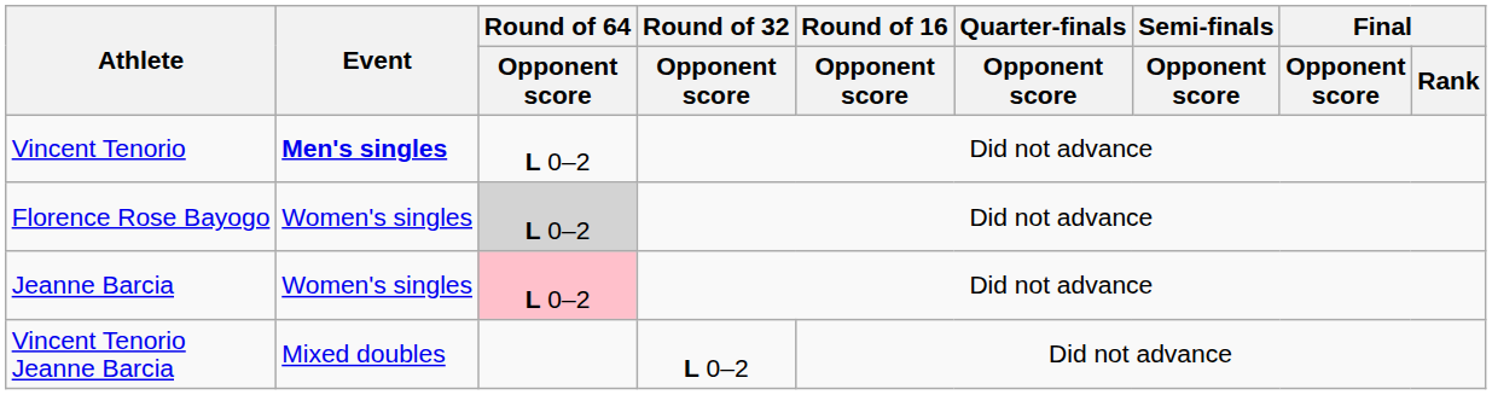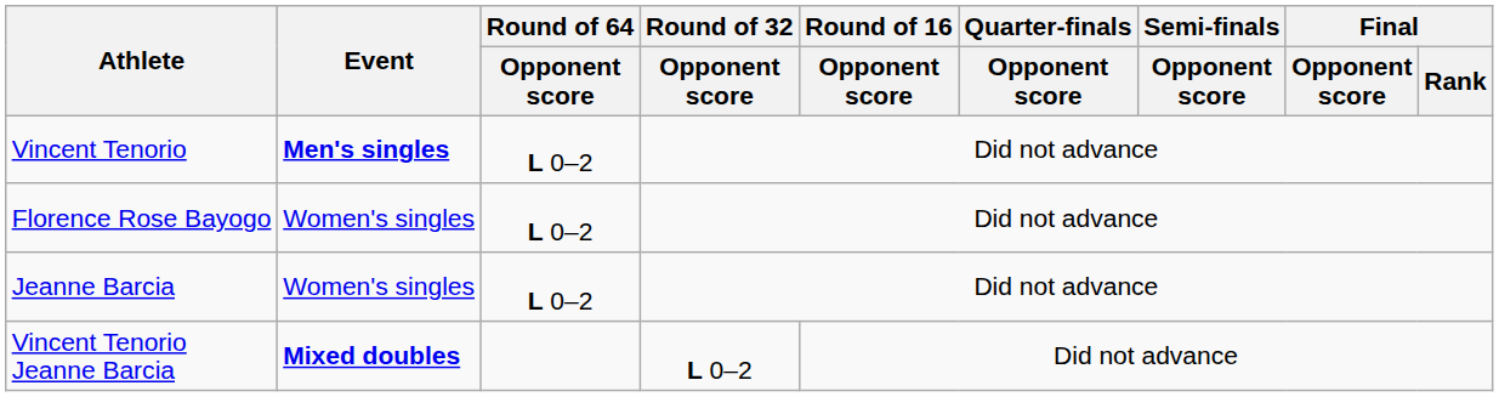Florence Rose Bayogo | Round of 64 / Opponent score: lightgrey background -> no background
Jeanne Barcia | Round of 64 / Opponent score: pink background -> no background
Vincent Tenorio Jeanne Barcia | Event: normal -> bold
